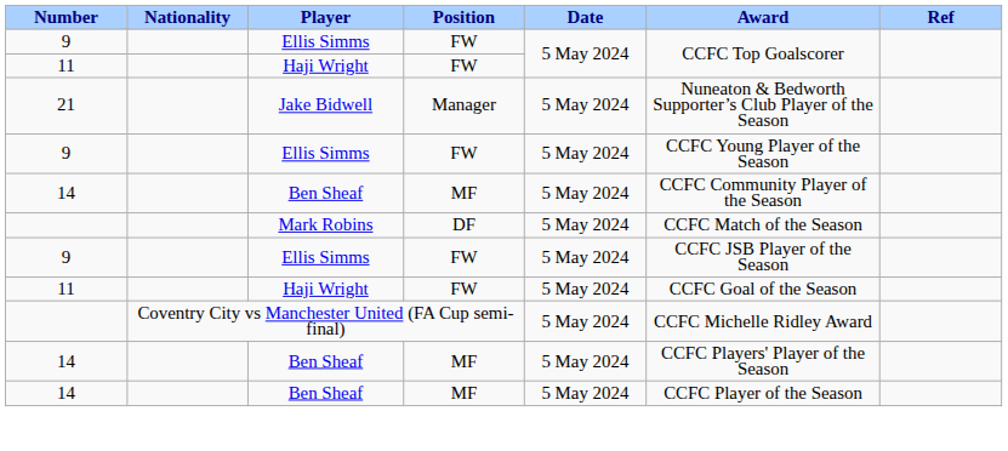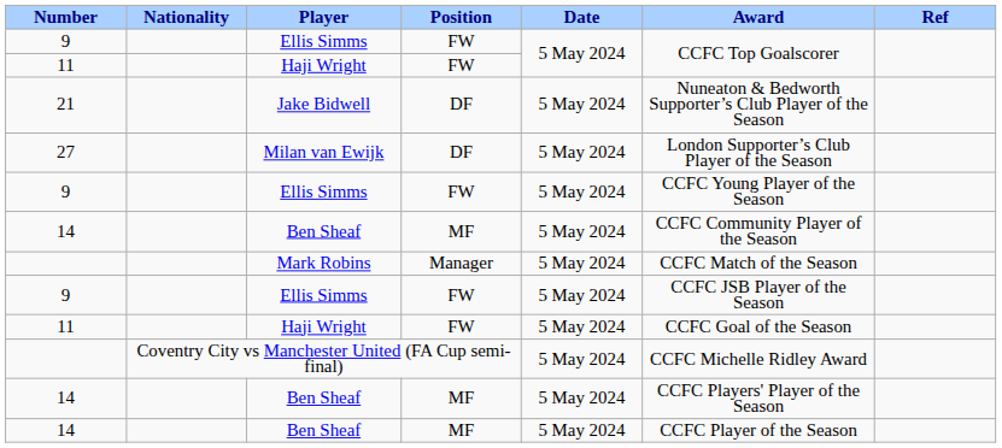Jake Bidwell | Position: Manager -> DF
+ row: 27 | Milan van Ewijk | DF | 5 May 2024 | London Supporter’s Club Player of the Season
Mark Robins | Position: DF -> Manager
